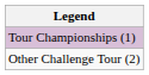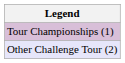row 3 | column 1: no background -> lavender background
